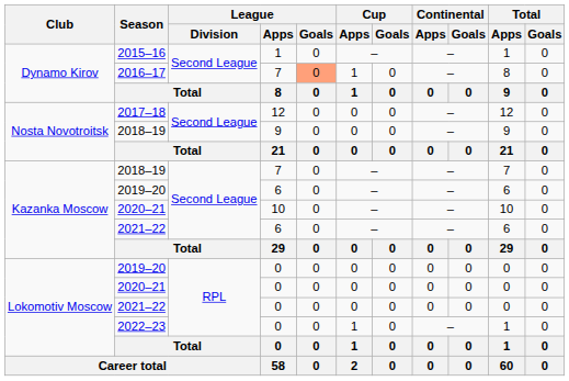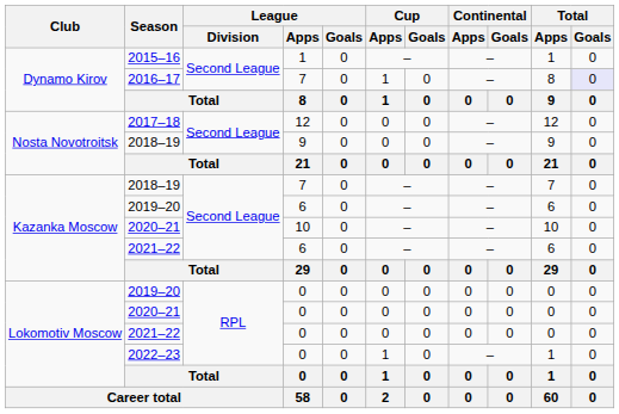2016–17 | League / Goals: lightsalmon background -> no background
2016–17 | Total / Goals: no background -> lavender background
